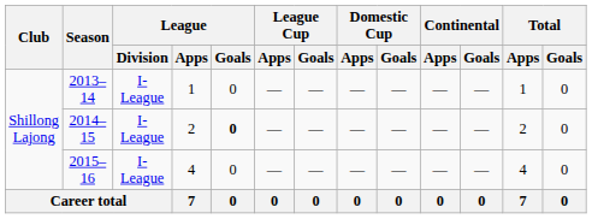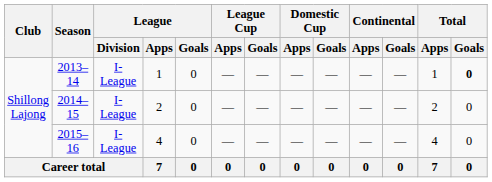2013–14 | Total / Goals: normal -> bold
2014–15 | League / Goals: bold -> normal
